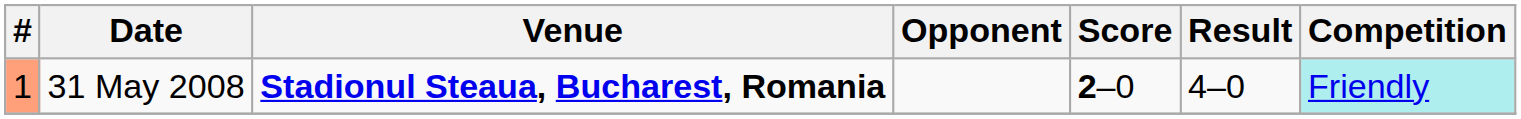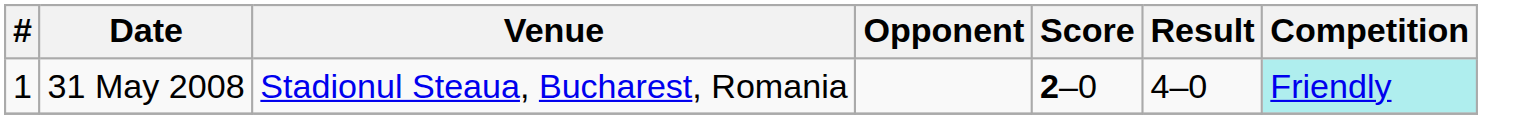31 May 2008 | #: lightsalmon background -> no background
31 May 2008 | Venue: bold -> normal
